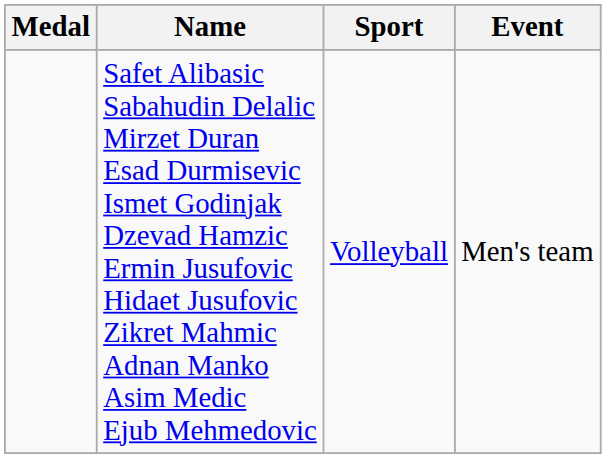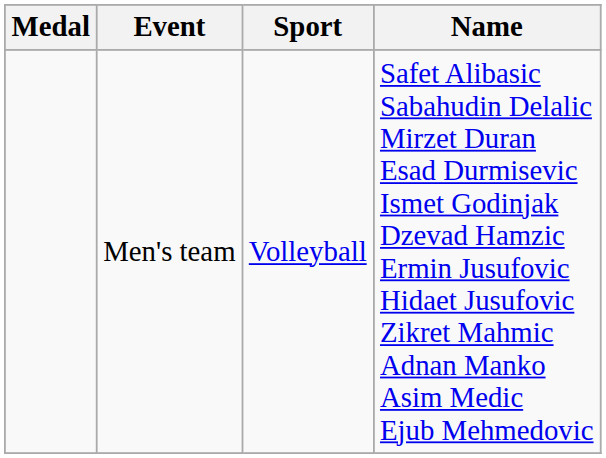columns swapped: Name <-> Event
